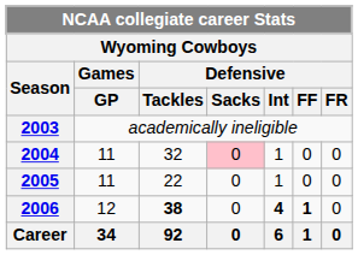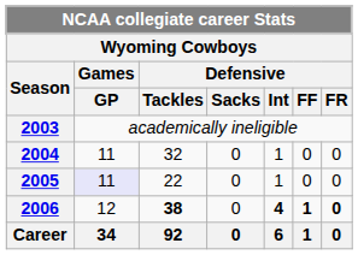2004 | Defensive / Sacks: pink background -> no background
2005 | Games / GP: no background -> lavender background
2006 | Defensive / FR: normal -> bold
